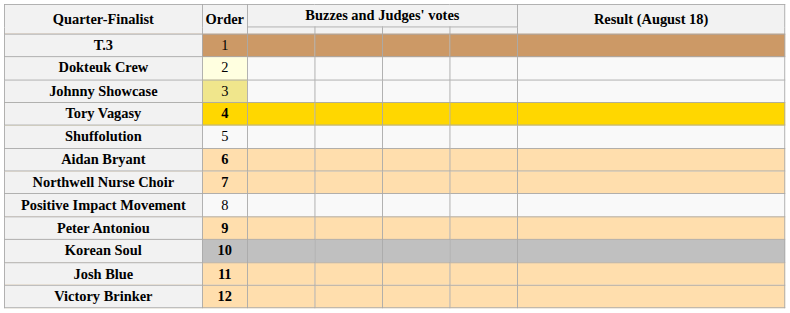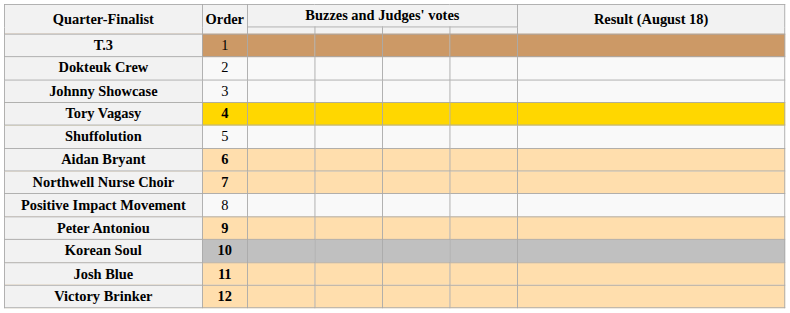Dokteuk Crew | Order: lightyellow background -> no background
Johnny Showcase | Order: khaki background -> no background
